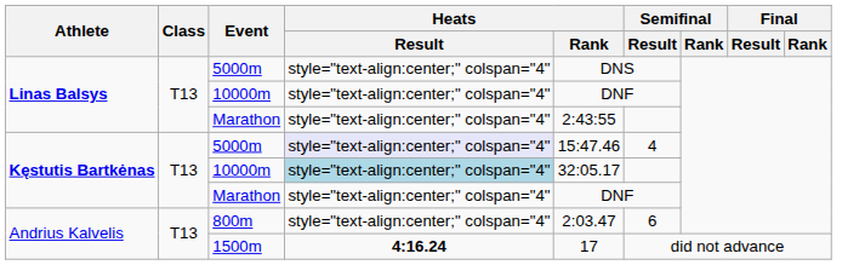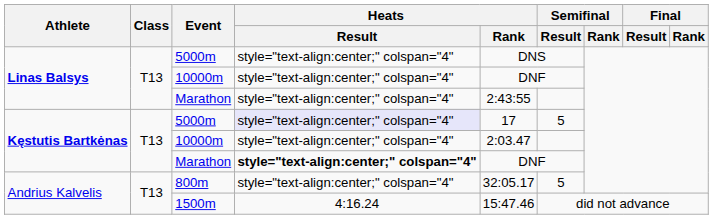Kęstutis Bartkėnas / 5000m | Heats / Rank: 15:47.46 -> 17
Kęstutis Bartkėnas / 5000m | Semifinal / Result: 4 -> 5
Kęstutis Bartkėnas / 10000m | Heats / Result: lightblue background -> no background
Kęstutis Bartkėnas / 10000m | Heats / Rank: 32:05.17 -> 2:03.47
Kęstutis Bartkėnas / Marathon | Heats / Result: normal -> bold
800m | Heats / Rank: 2:03.47 -> 32:05.17
800m | Semifinal / Result: 6 -> 5
1500m | Heats / Result: bold -> normal
1500m | Heats / Rank: 17 -> 15:47.46
